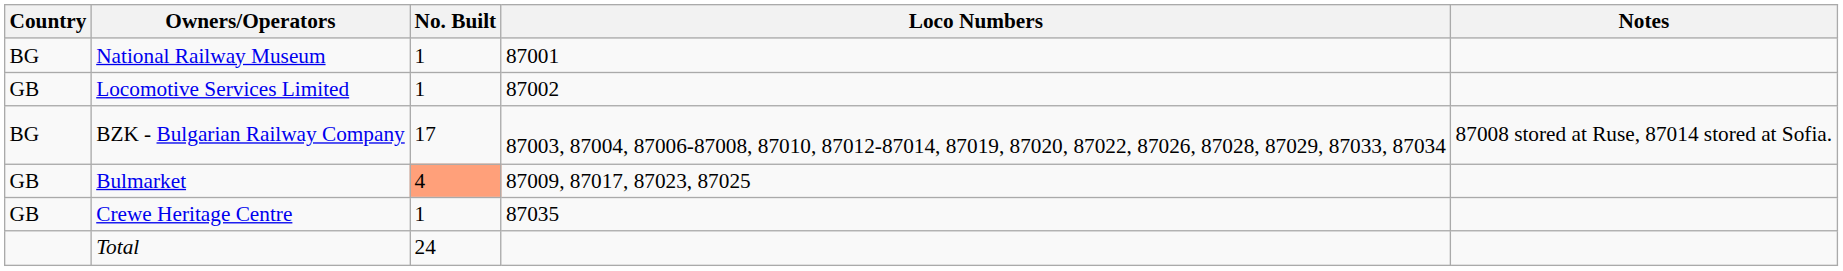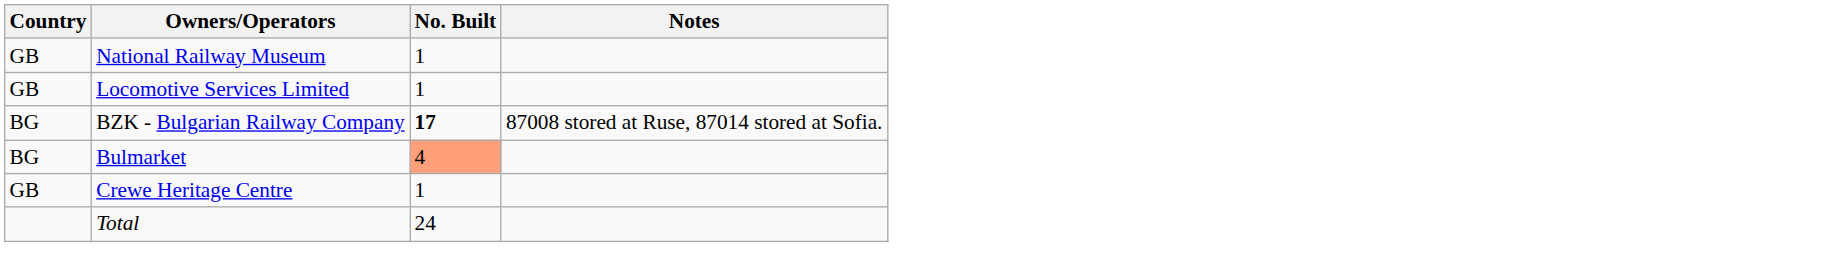- column: Loco Numbers | 87001 | 87002 | 87003, 87004, 87006-87008, 87010, 87012-87014, 87019, 87020, 87022, 87026, 87028, 87029, 87033, 87034 | 87009, 87017, 87023, 87025 | 87035
National Railway Museum | Country: BG -> GB
BZK - Bulgarian Railway Company | No. Built: normal -> bold
Bulmarket | Country: GB -> BG
